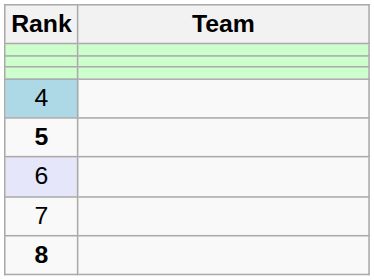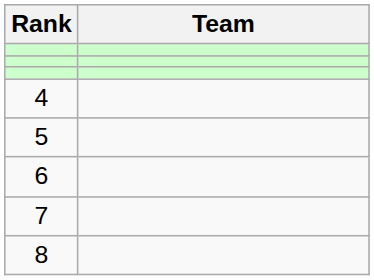row 5 | Rank: lightblue background -> no background
row 6 | Rank: bold -> normal
row 7 | Rank: lavender background -> no background
row 9 | Rank: bold -> normal
